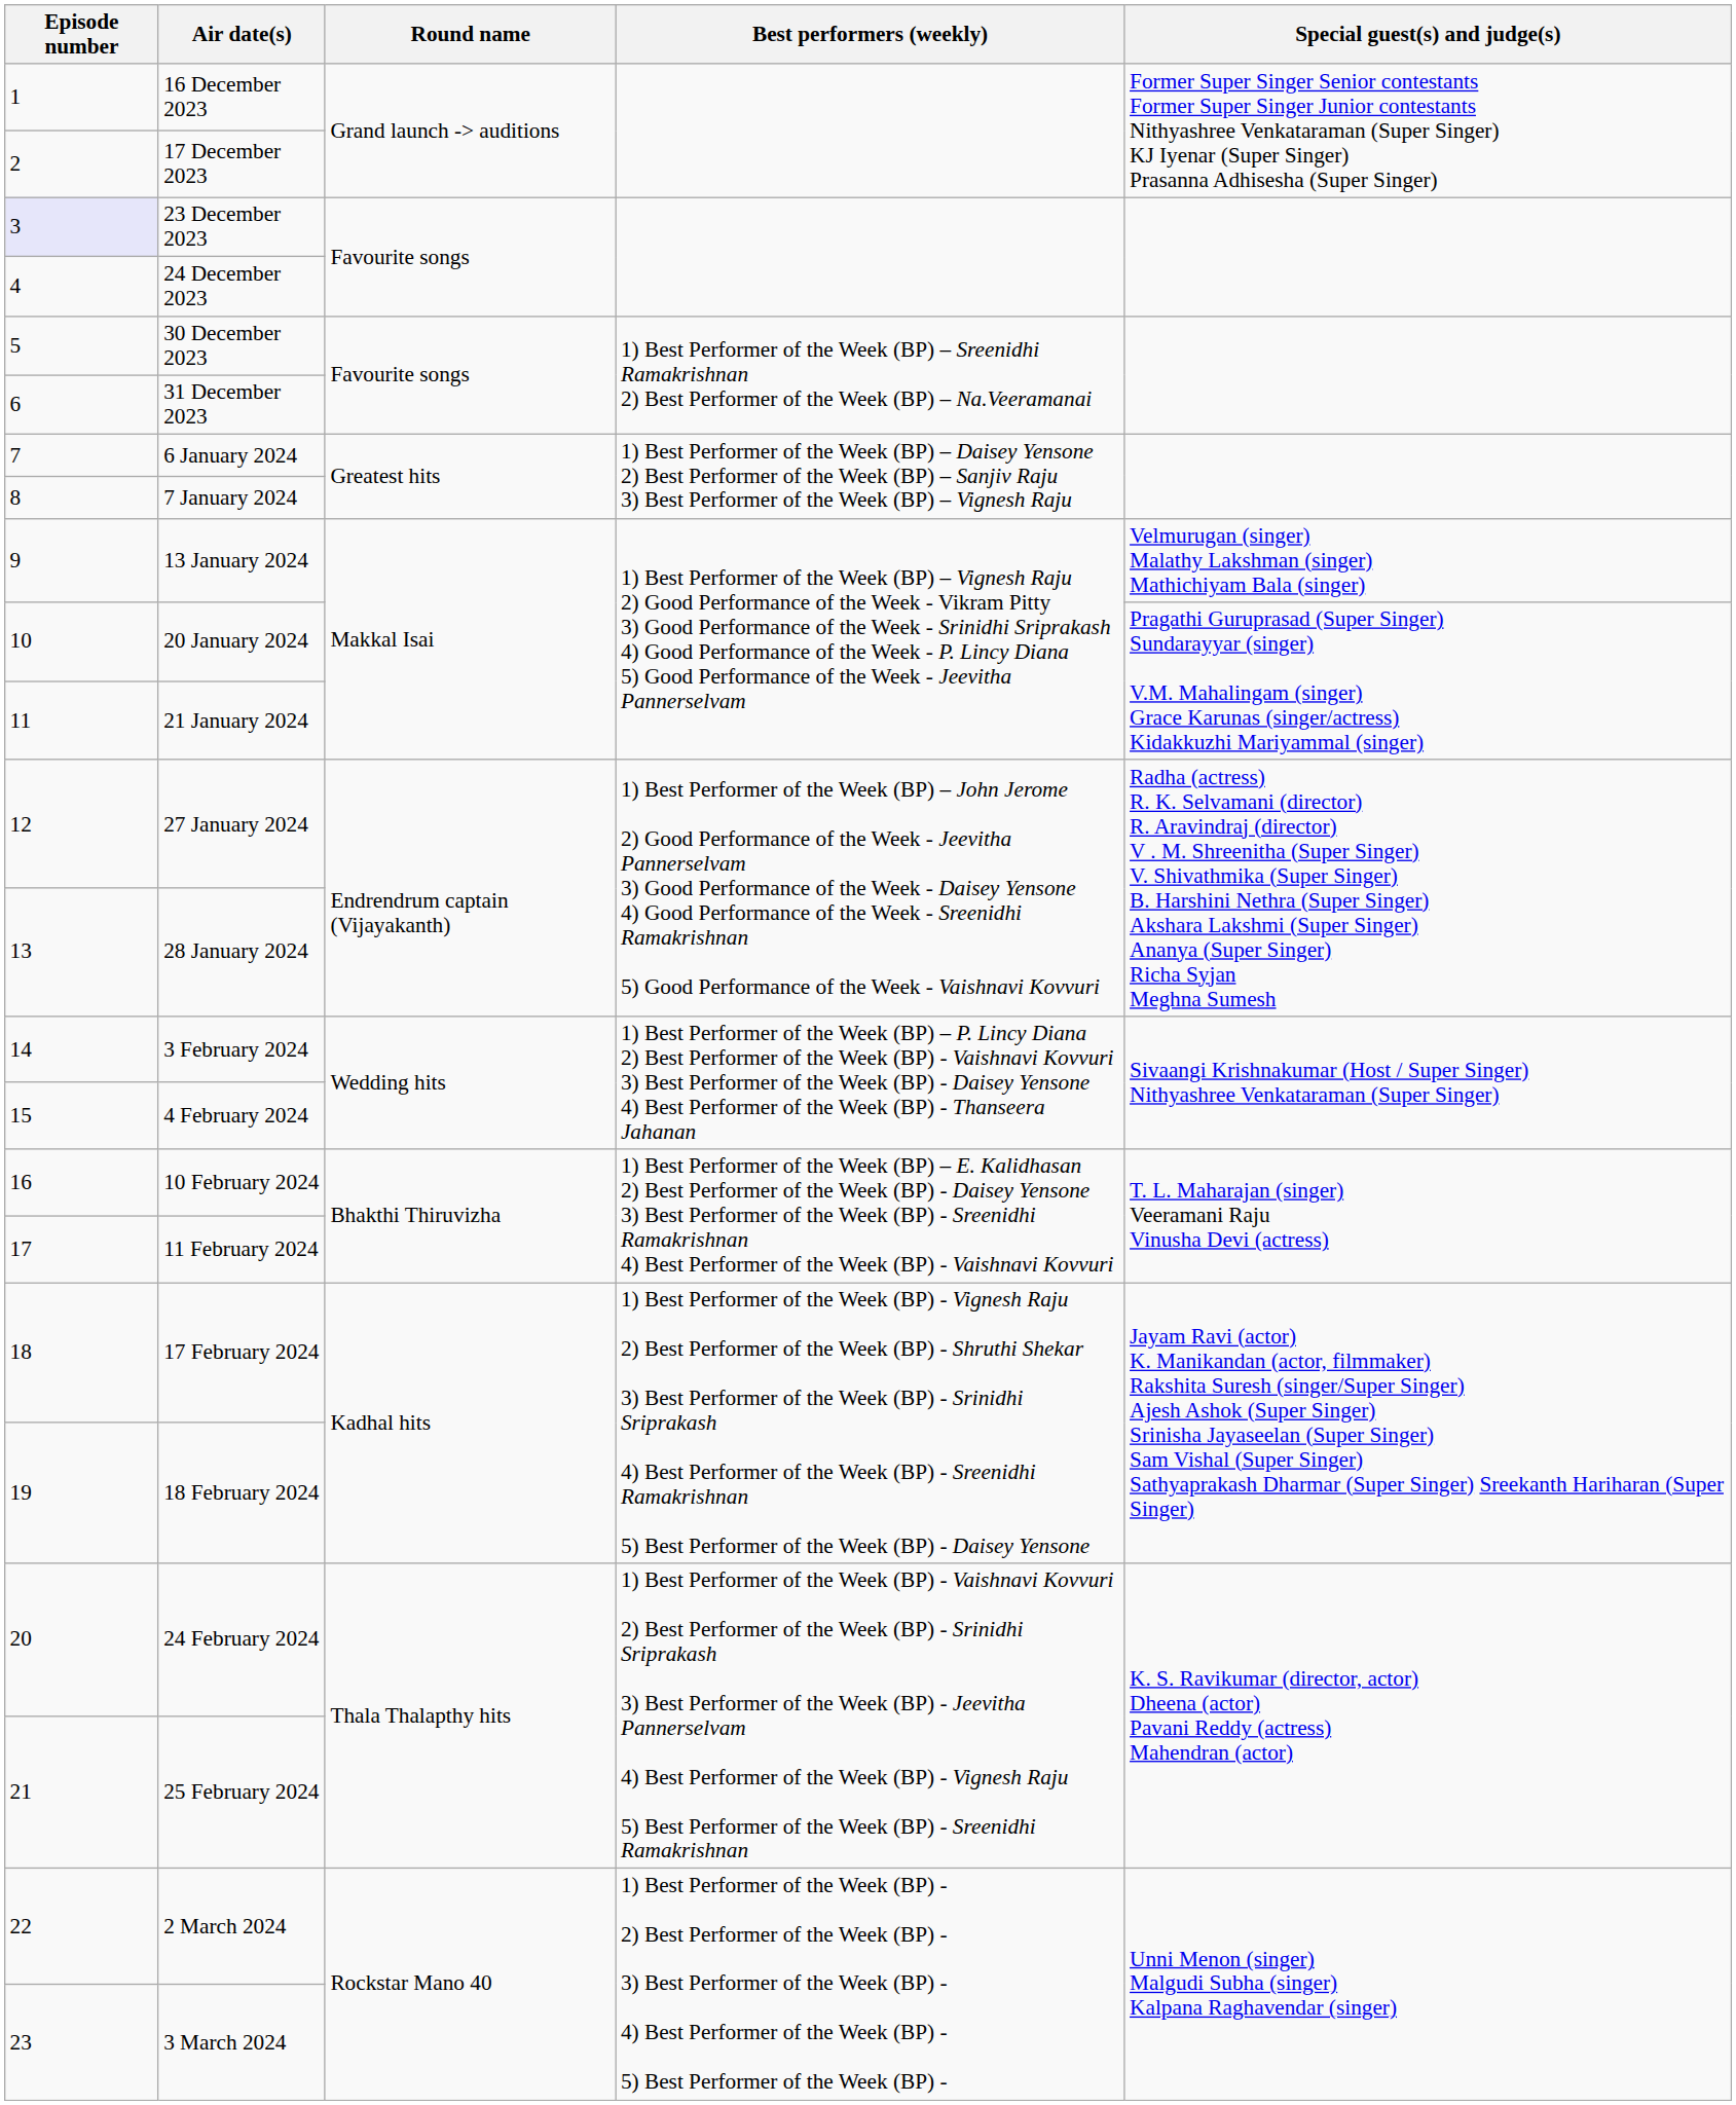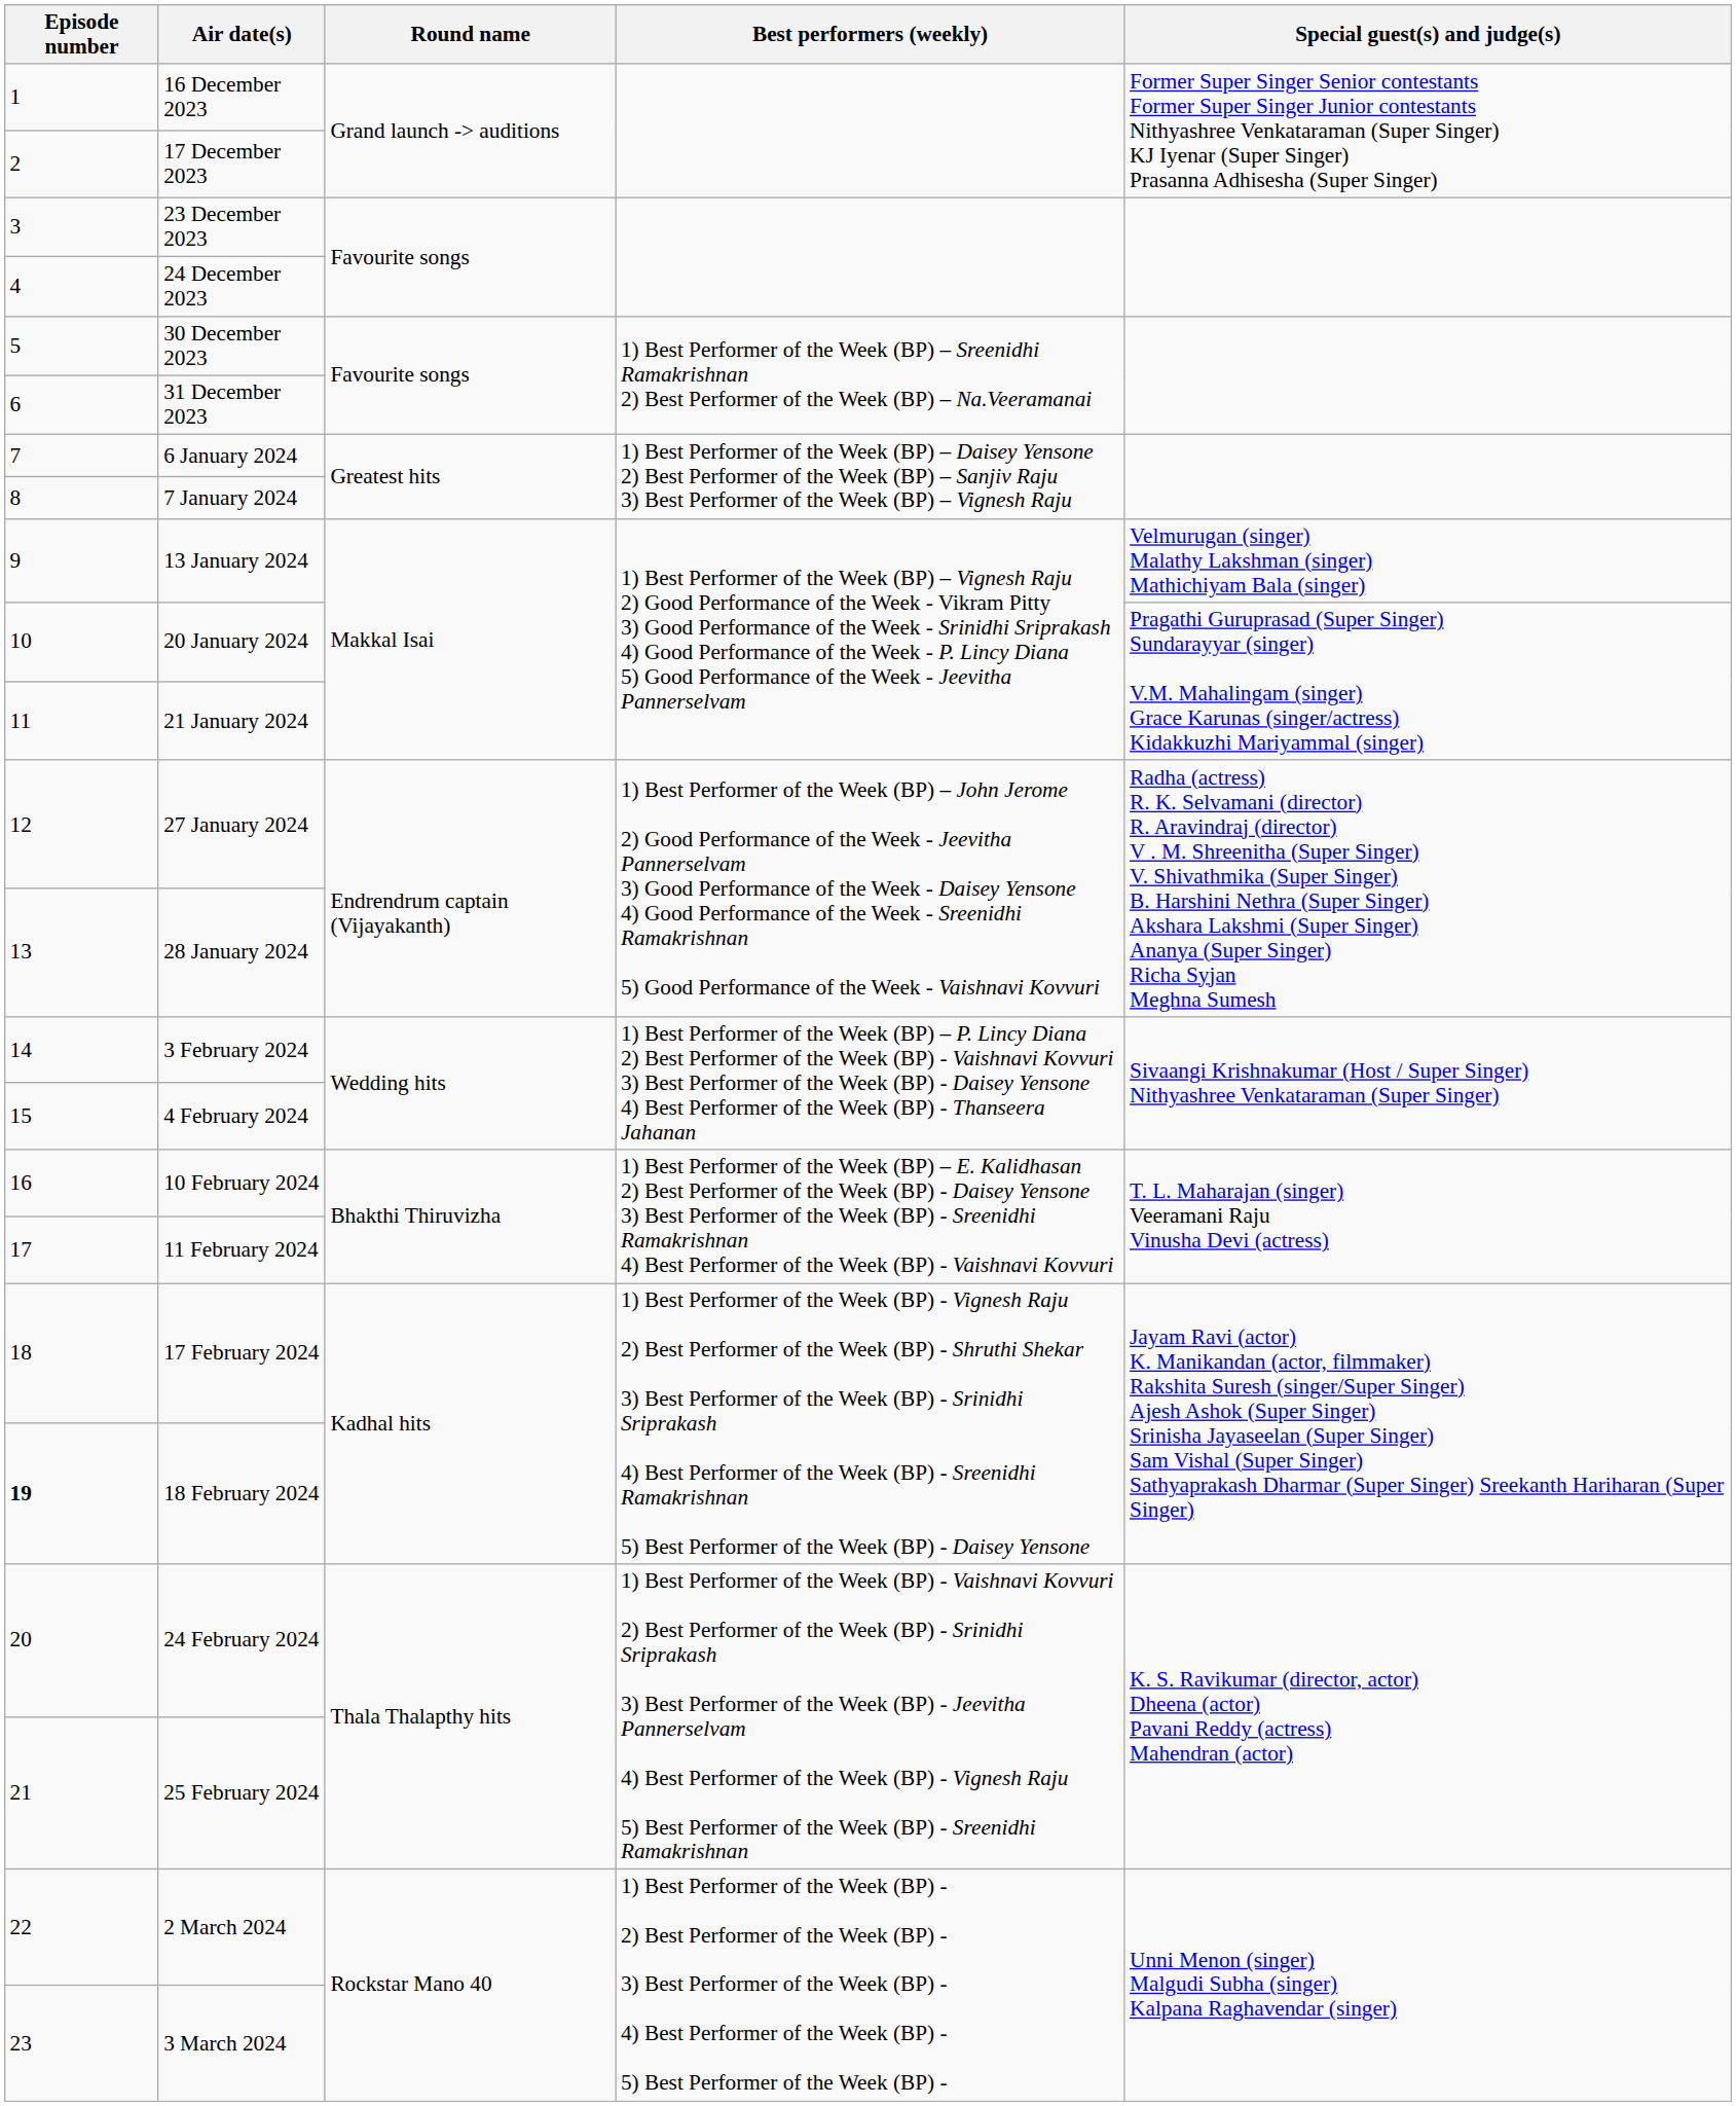23 December 2023 | Episode number: lavender background -> no background
18 February 2024 | Episode number: normal -> bold
